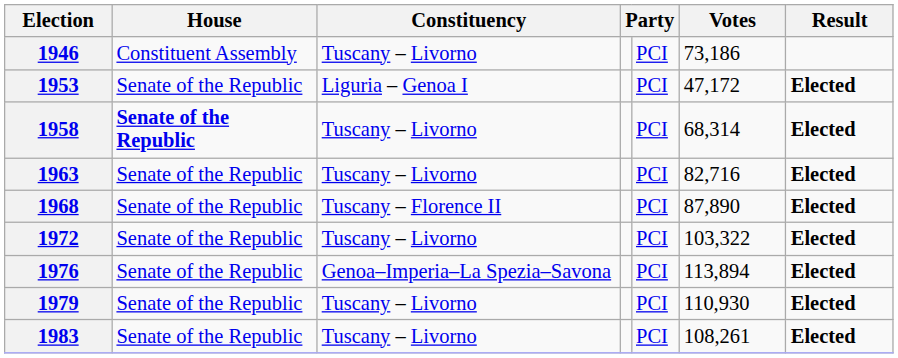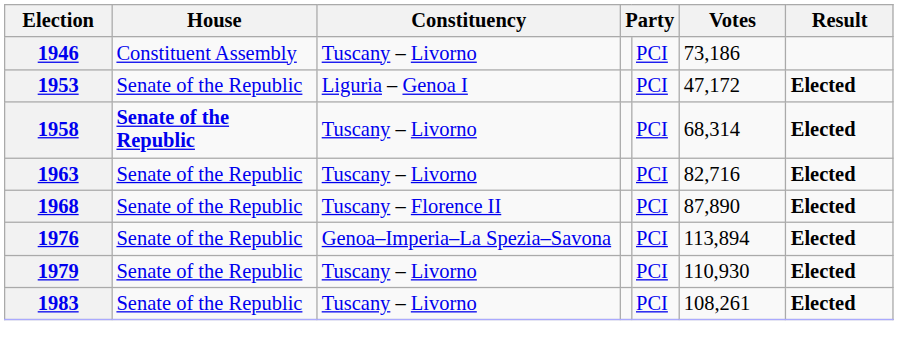- row: 1972 | Senate of the Republic | Tuscany – Livorno | PCI | 103,322 | Elected
